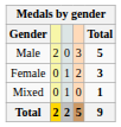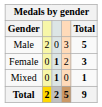Female | column 3: normal -> bold
Mixed | column 3: normal -> bold
